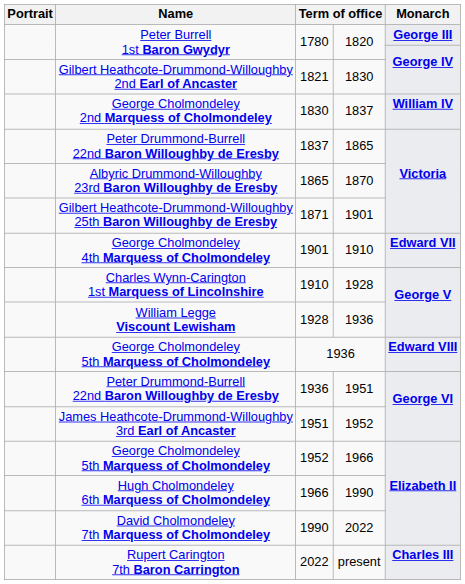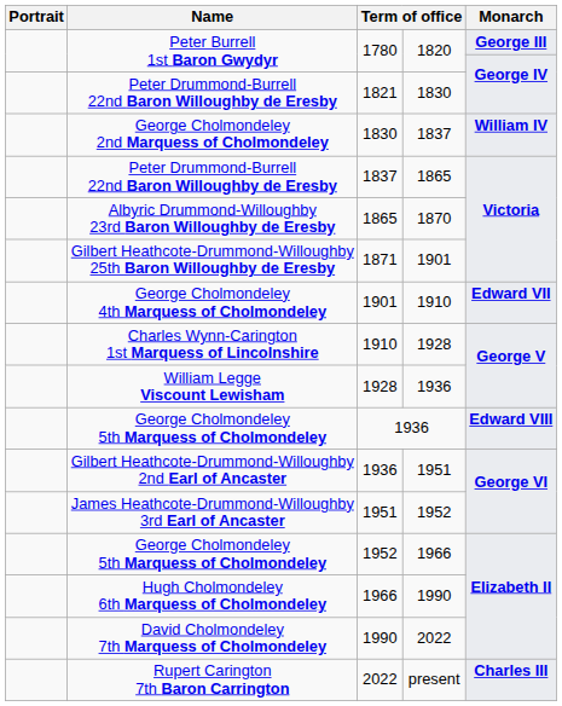1821 | Name: Gilbert Heathcote-Drummond-Willoughby 2nd Earl of Ancaster -> Peter Drummond-Burrell 22nd Baron Willoughby de Eresby
1936 / 1951 | Name: Peter Drummond-Burrell 22nd Baron Willoughby de Eresby -> Gilbert Heathcote-Drummond-Willoughby 2nd Earl of Ancaster
